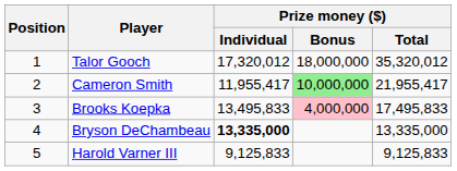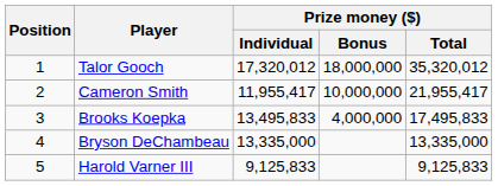Cameron Smith | Prize money ($) / Bonus: lightgreen background -> no background
Brooks Koepka | Prize money ($) / Bonus: pink background -> no background
Bryson DeChambeau | Prize money ($) / Individual: bold -> normal
